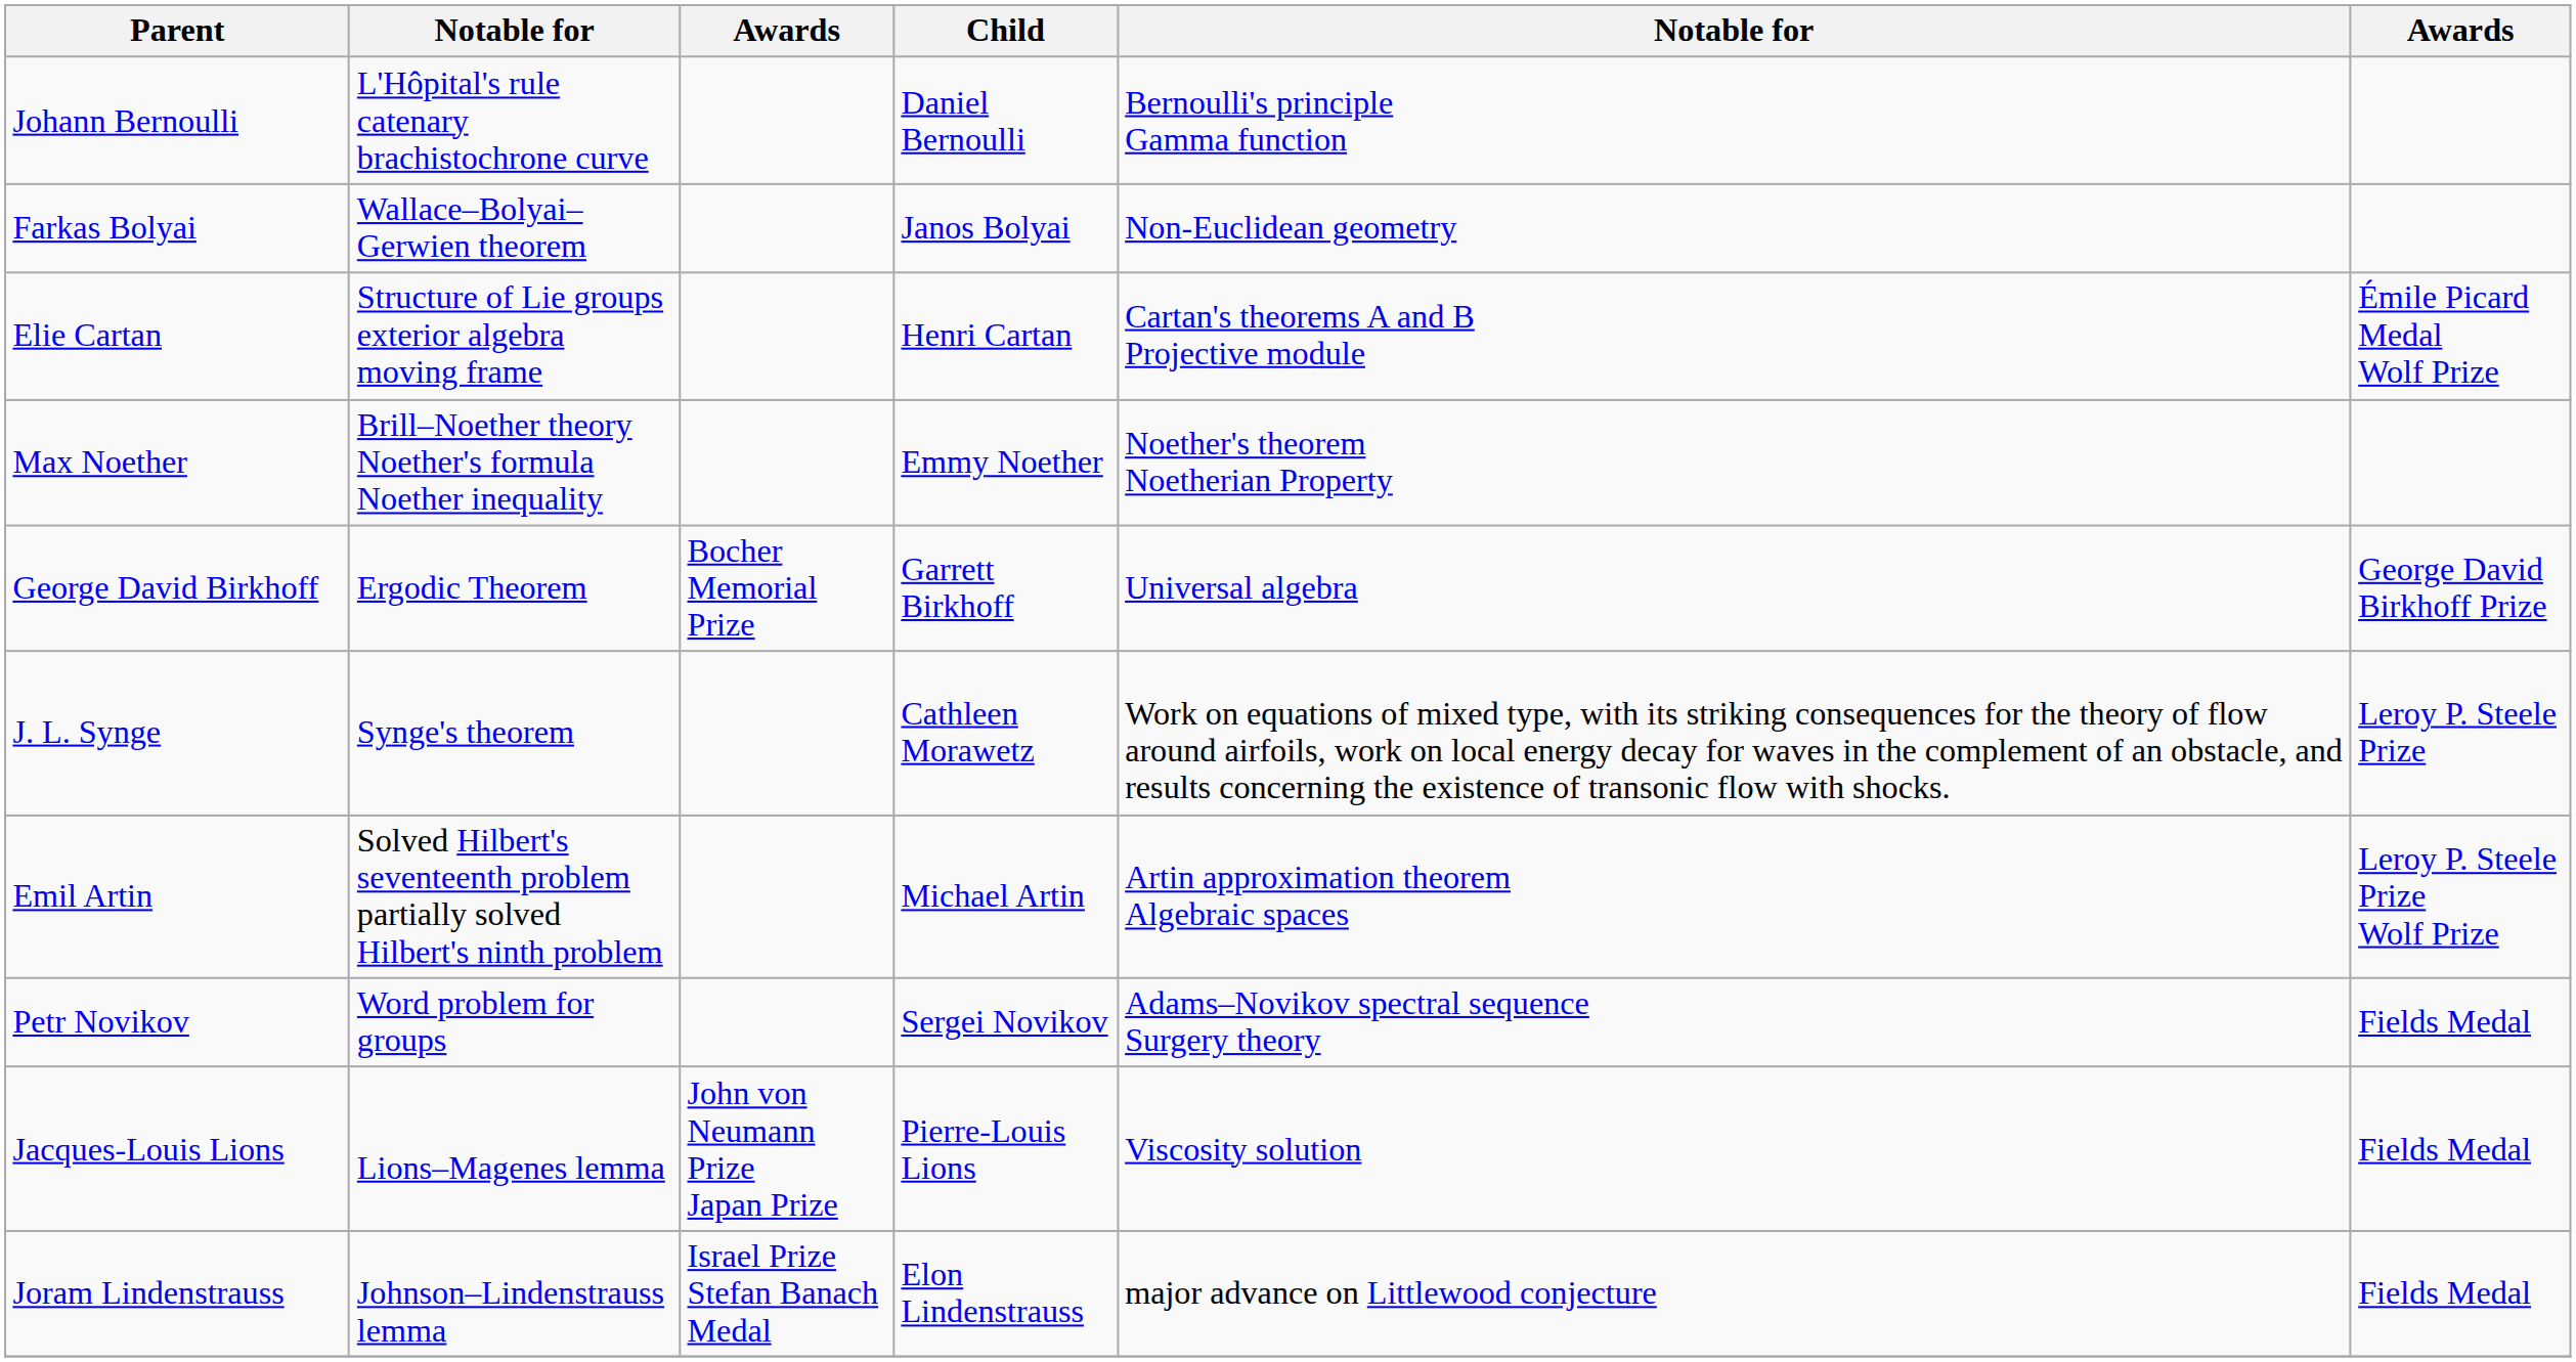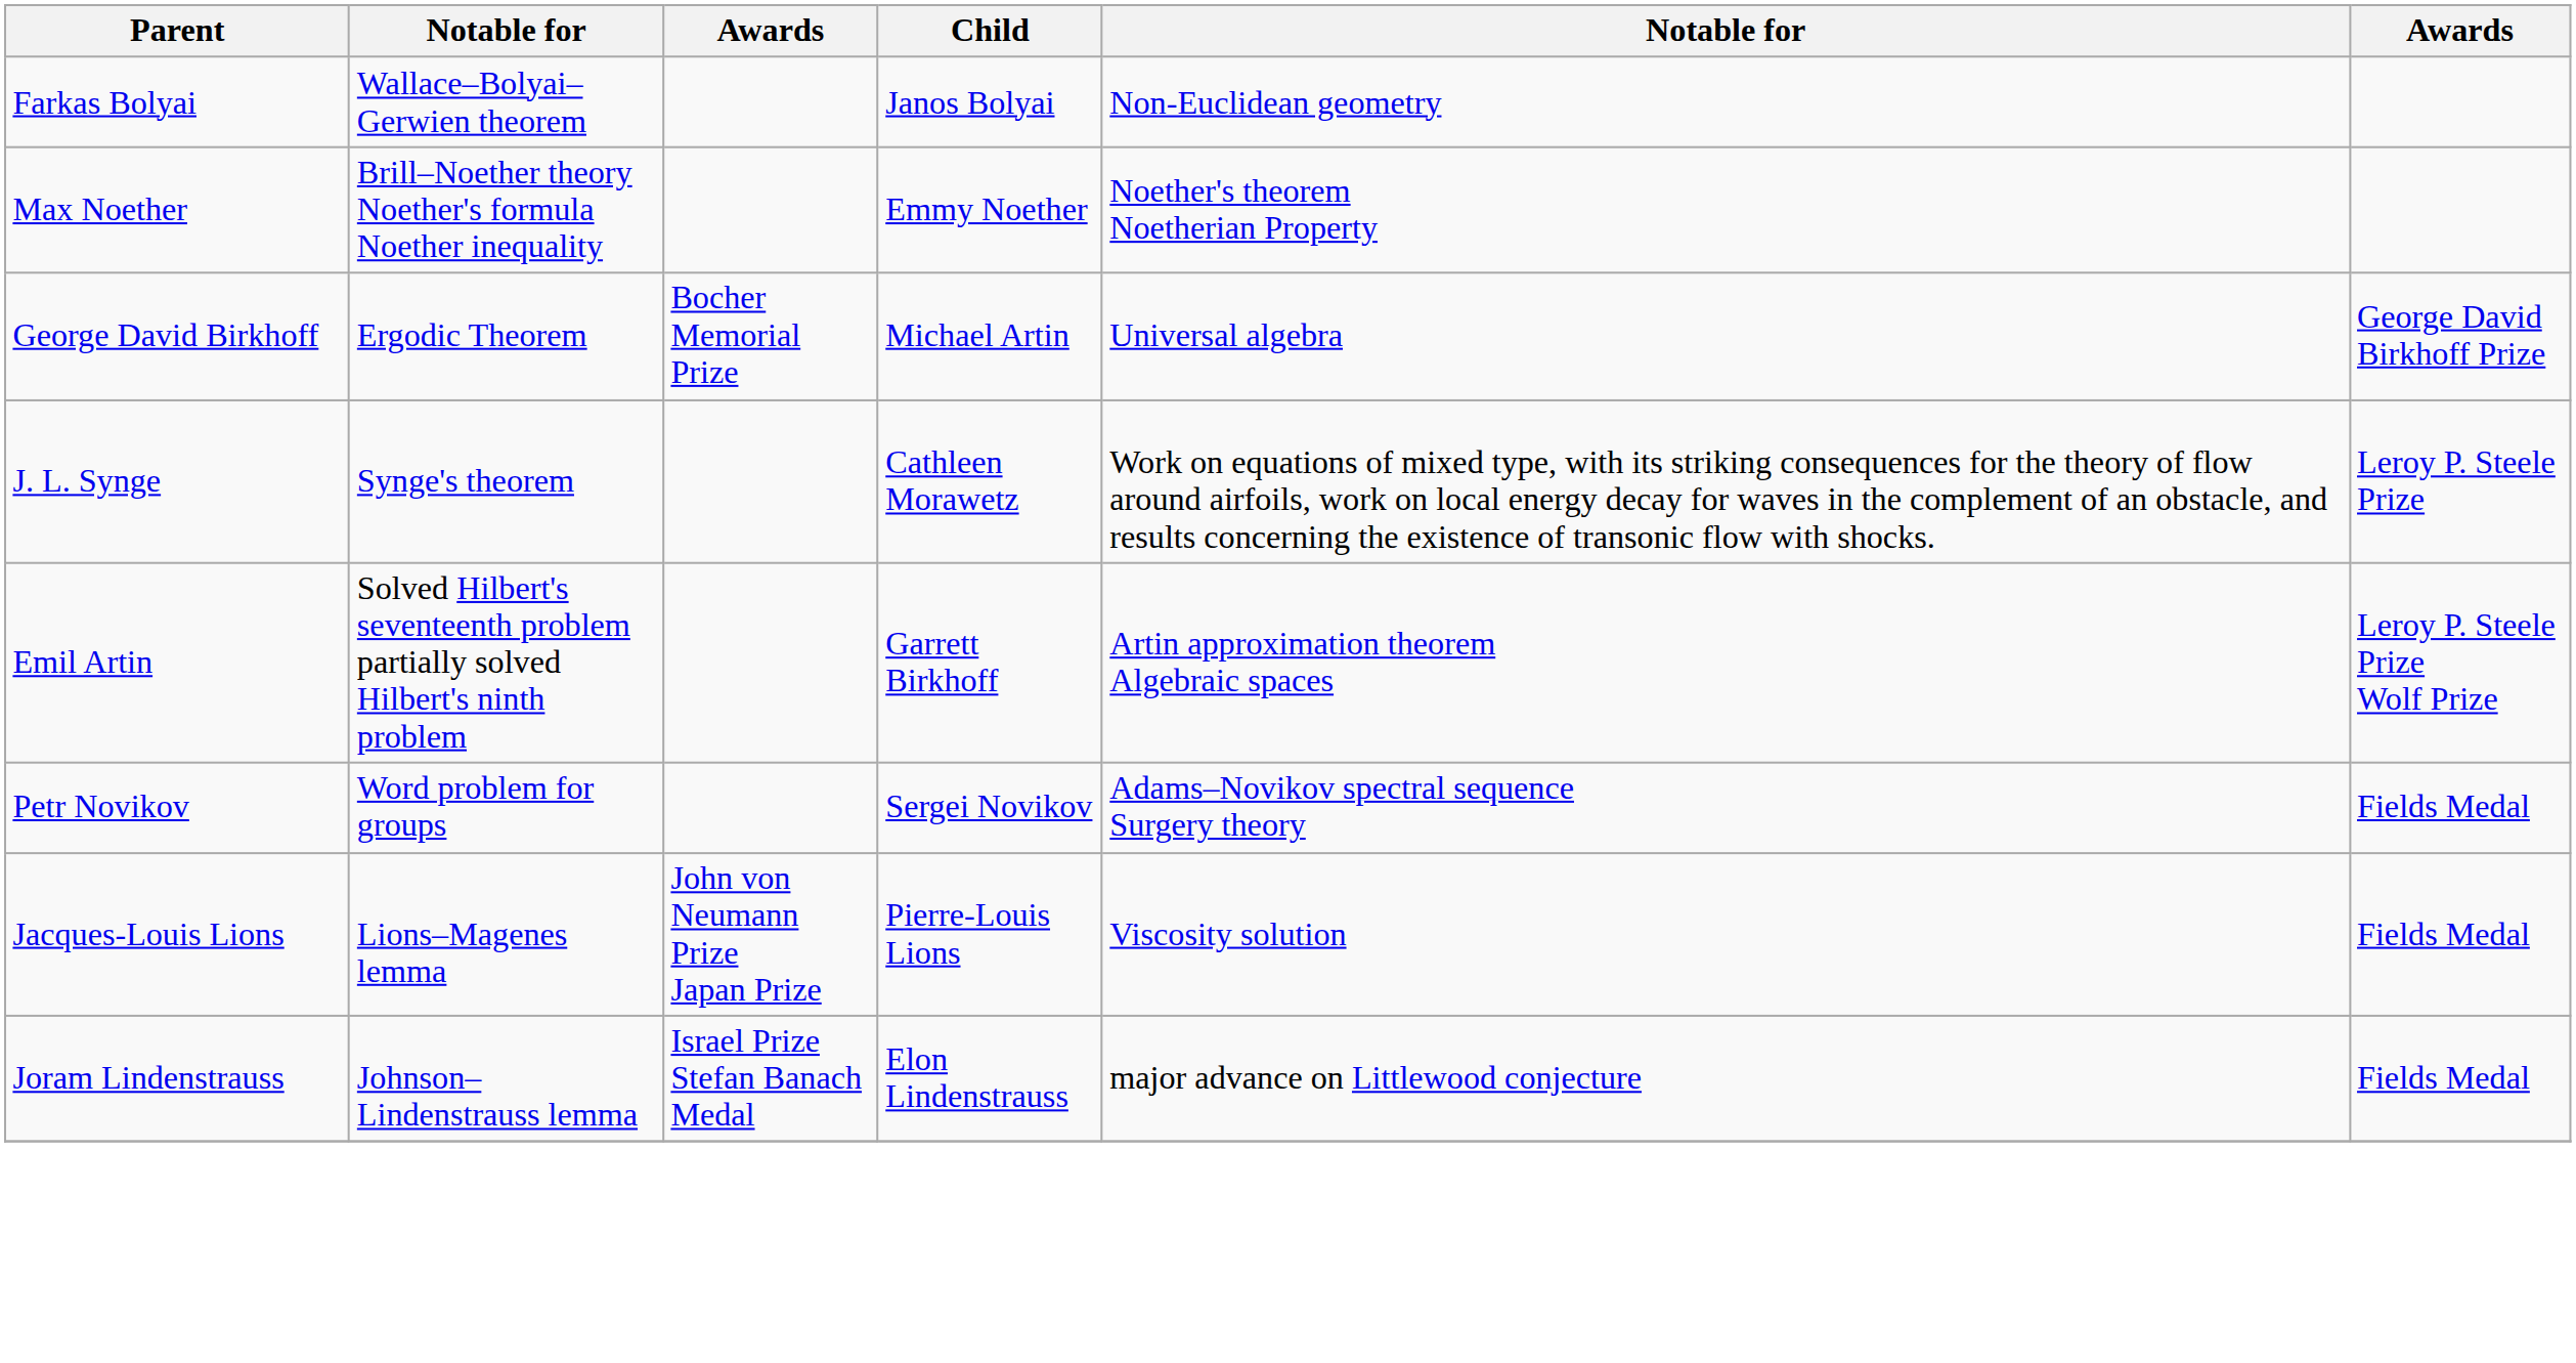- row: Johann Bernoulli | L'Hôpital's rule catenary brachistochrone curve | Daniel Bernoulli | Bernoulli's principle Gamma function
- row: Elie Cartan | Structure of Lie groups exterior algebra moving frame | Henri Cartan | Cartan's theorems A and B Projective module | Émile Picard Medal Wolf Prize
George David Birkhoff | Child: Garrett Birkhoff -> Michael Artin
Emil Artin | Child: Michael Artin -> Garrett Birkhoff
